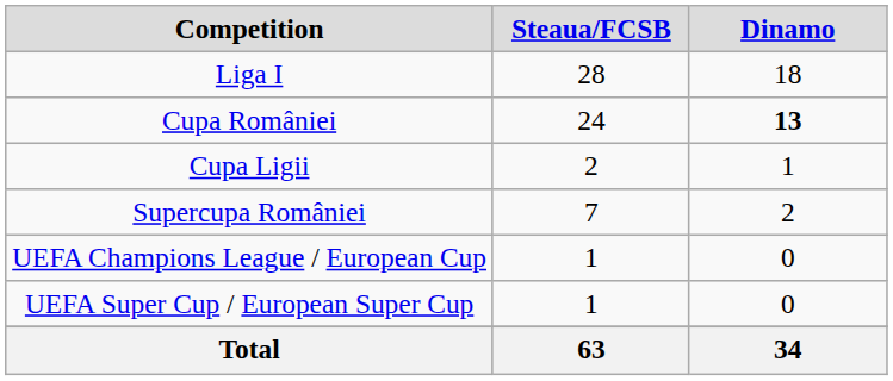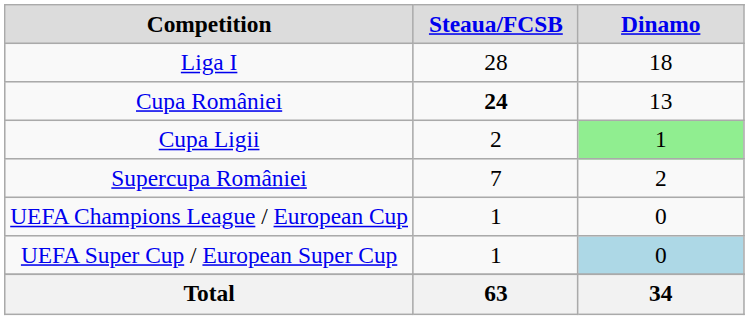Cupa României | Steaua/FCSB: normal -> bold
Cupa României | Dinamo: bold -> normal
Cupa Ligii | Dinamo: no background -> lightgreen background
UEFA Super Cup / European Super Cup | Dinamo: no background -> lightblue background
